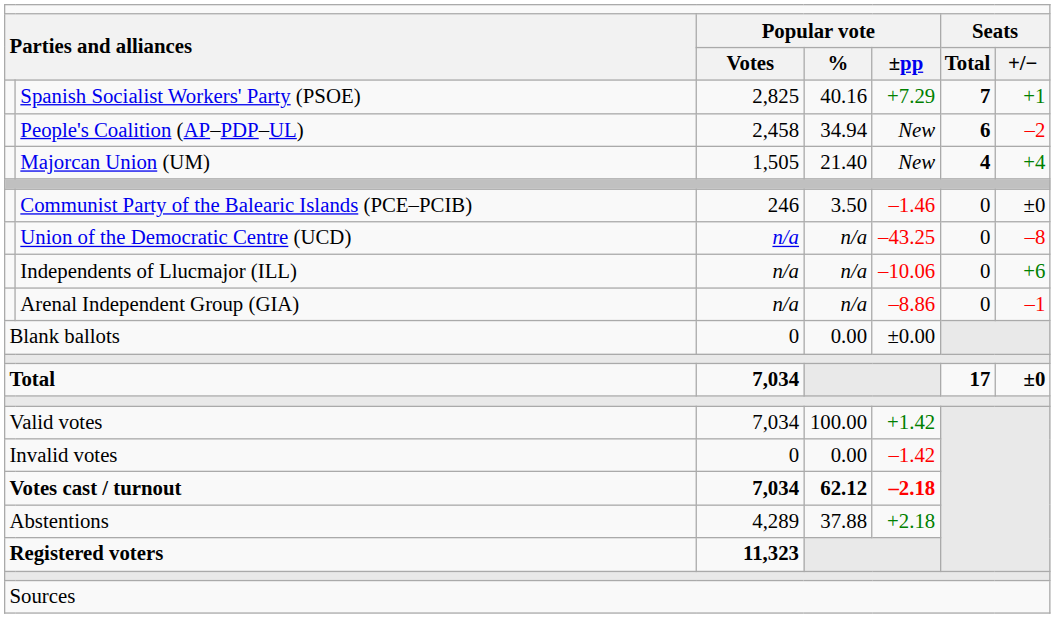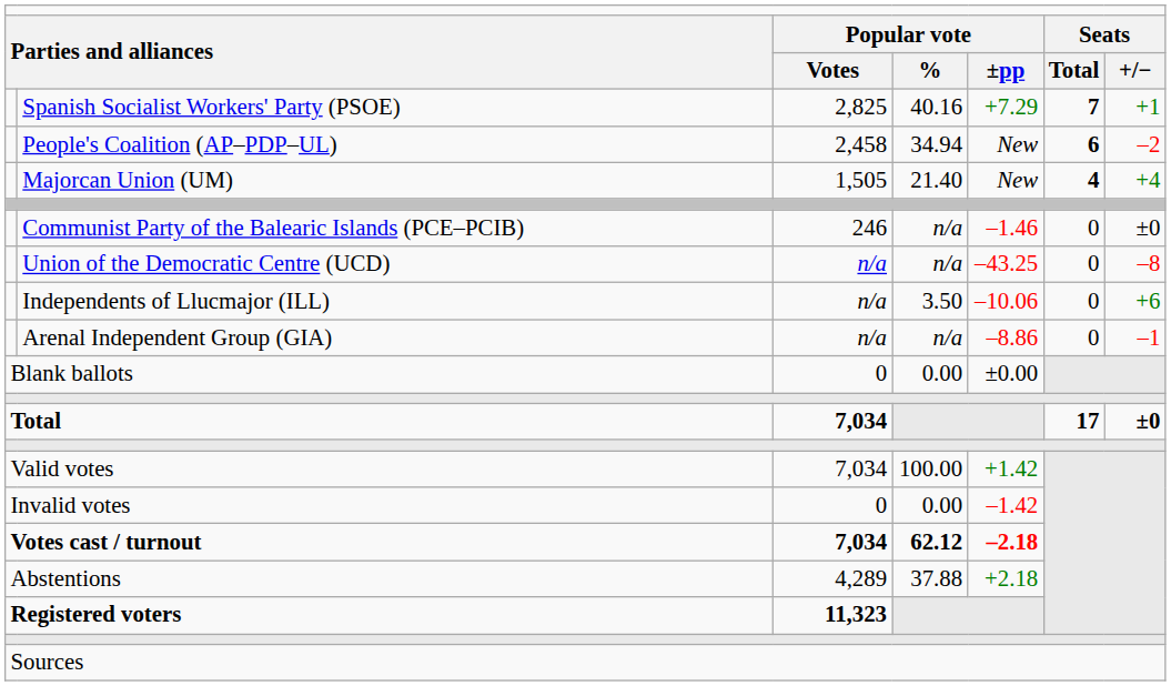Communist Party of the Balearic Islands (PCE–PCIB) | column 4: 3.50 -> n/a
Independents of Llucmajor (ILL) | column 4: n/a -> 3.50
